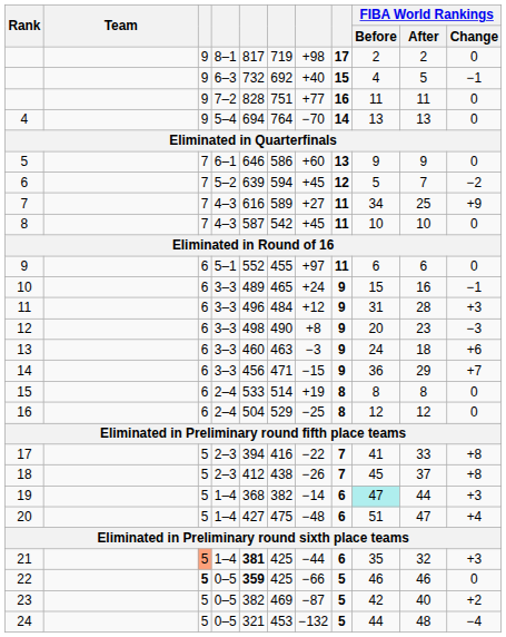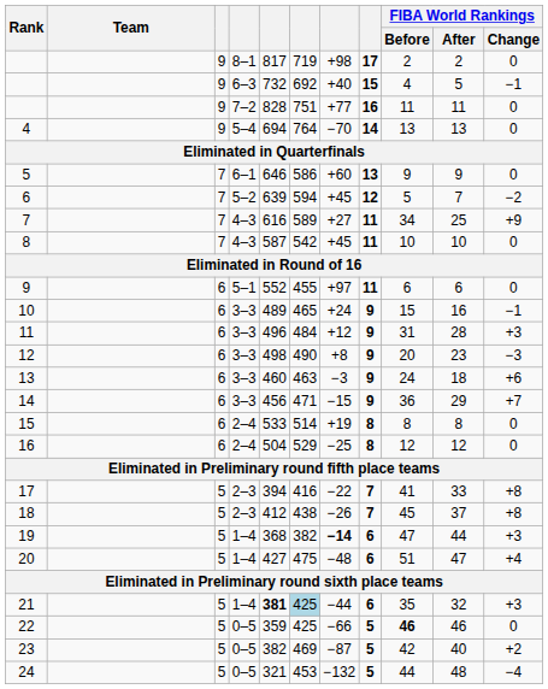19 | column 7: normal -> bold
19 | FIBA World Rankings / Before: paleturquoise background -> no background
21 | column 3: lightsalmon background -> no background
21 | column 6: no background -> lightblue background
22 | column 3: bold -> normal
22 | column 5: bold -> normal
22 | FIBA World Rankings / Before: normal -> bold
